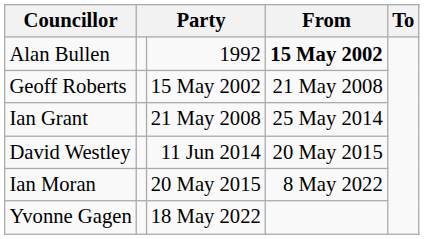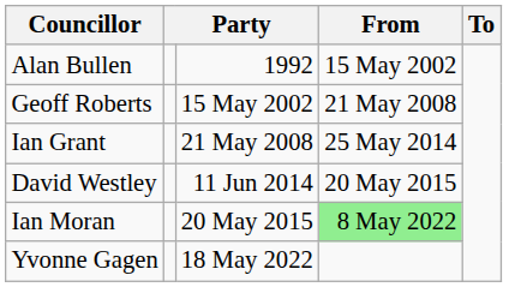Alan Bullen | From: bold -> normal
Ian Moran | From: no background -> lightgreen background
